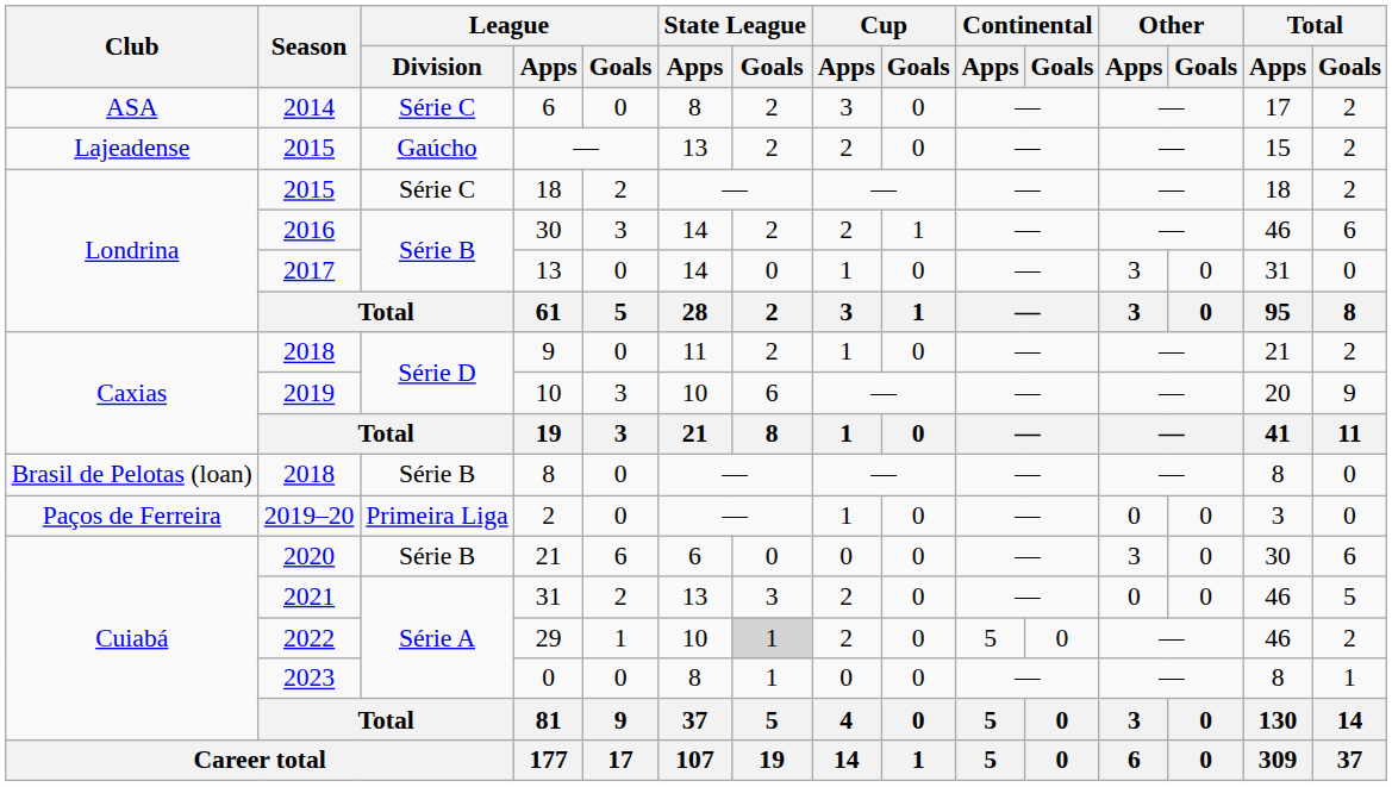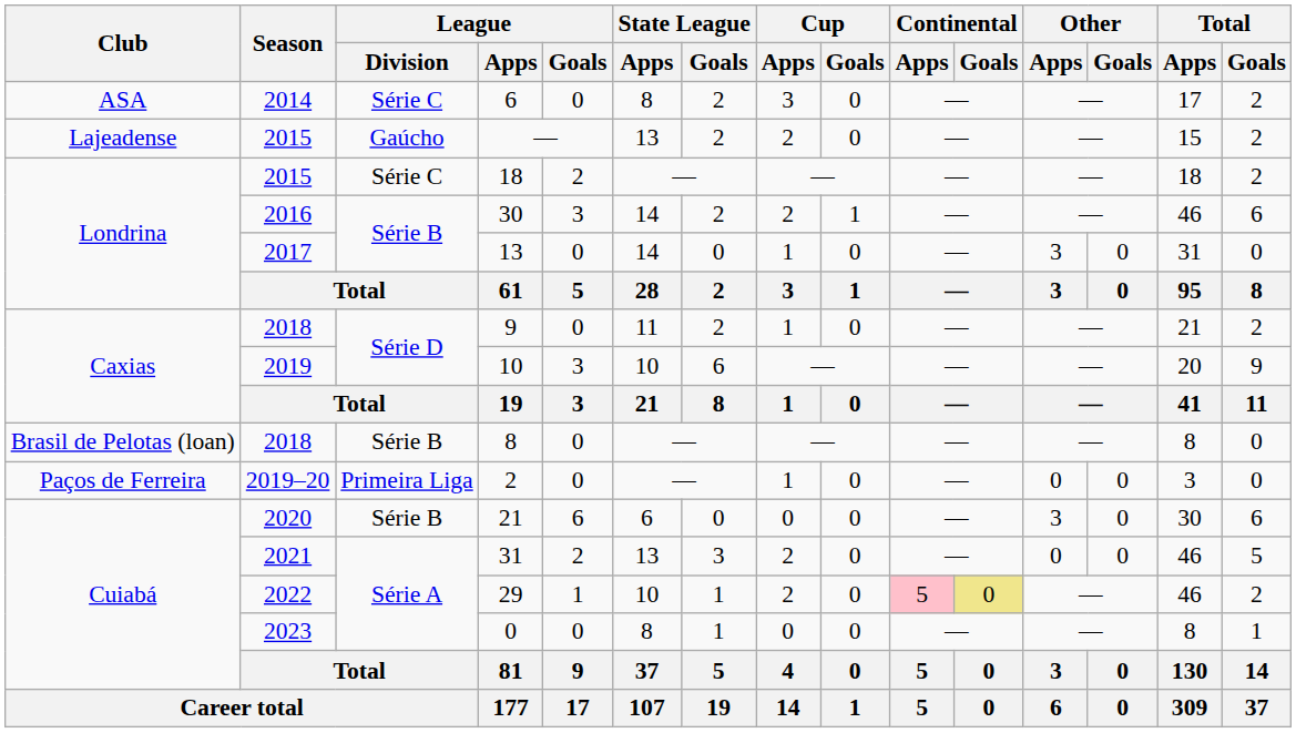29 | State League / Goals: lightgrey background -> no background
29 | Continental / Apps: no background -> pink background
29 | Continental / Goals: no background -> khaki background
